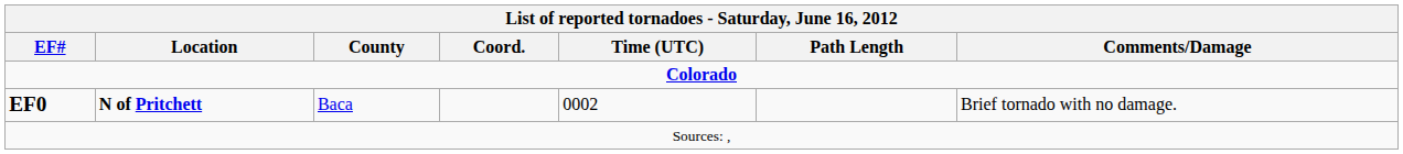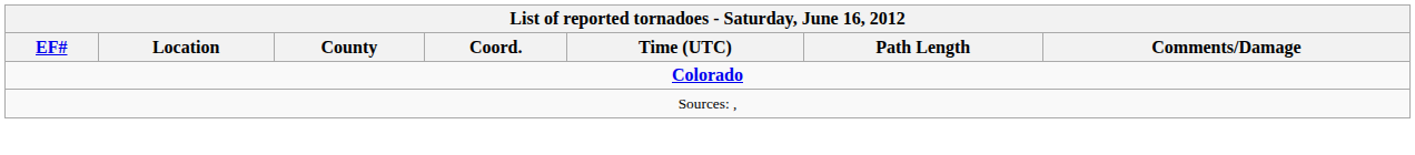- row: EF0 | N of Pritchett | Baca | 0002 | Brief tornado with no damage.
